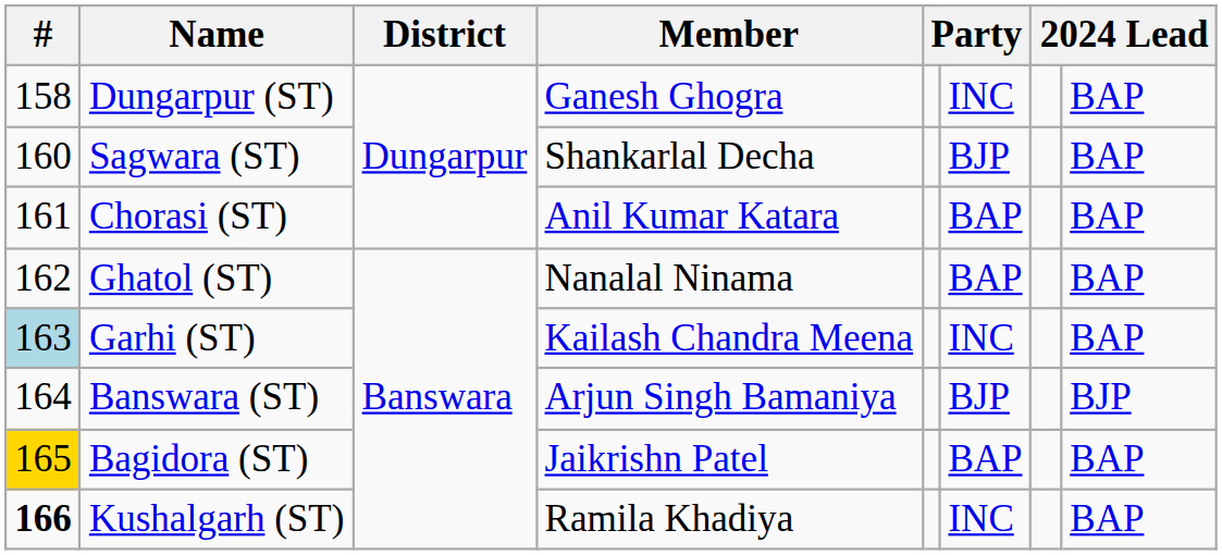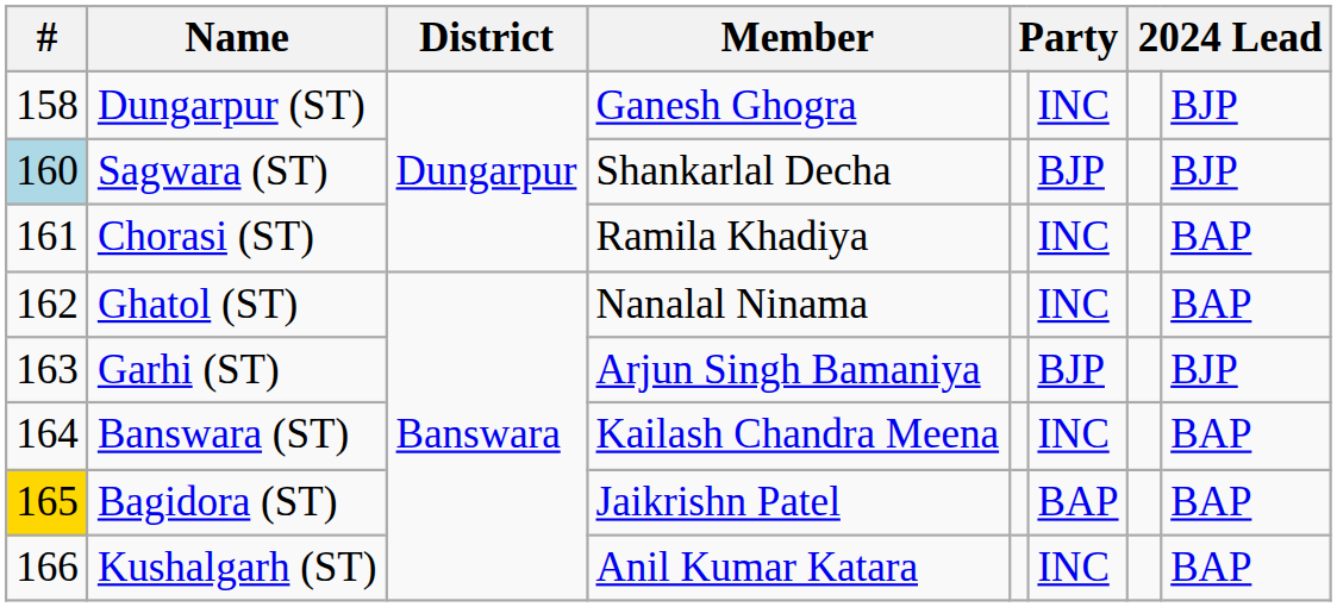Dungarpur (ST) | column 8: BAP -> BJP
Sagwara (ST) | #: no background -> lightblue background
Sagwara (ST) | column 8: BAP -> BJP
Chorasi (ST) | Member: Anil Kumar Katara -> Ramila Khadiya
Chorasi (ST) | column 6: BAP -> INC
Ghatol (ST) | column 6: BAP -> INC
Garhi (ST) | #: lightblue background -> no background
Garhi (ST) | Member: Kailash Chandra Meena -> Arjun Singh Bamaniya
Garhi (ST) | column 6: INC -> BJP
Garhi (ST) | column 8: BAP -> BJP
Banswara (ST) | Member: Arjun Singh Bamaniya -> Kailash Chandra Meena
Banswara (ST) | column 6: BJP -> INC
Banswara (ST) | column 8: BJP -> BAP
Kushalgarh (ST) | #: bold -> normal
Kushalgarh (ST) | Member: Ramila Khadiya -> Anil Kumar Katara
